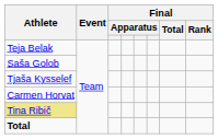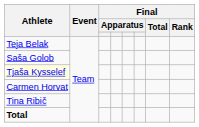Tjaša Kysselef | Athlete: no background -> lightyellow background
Tina Ribič | Athlete: khaki background -> no background
